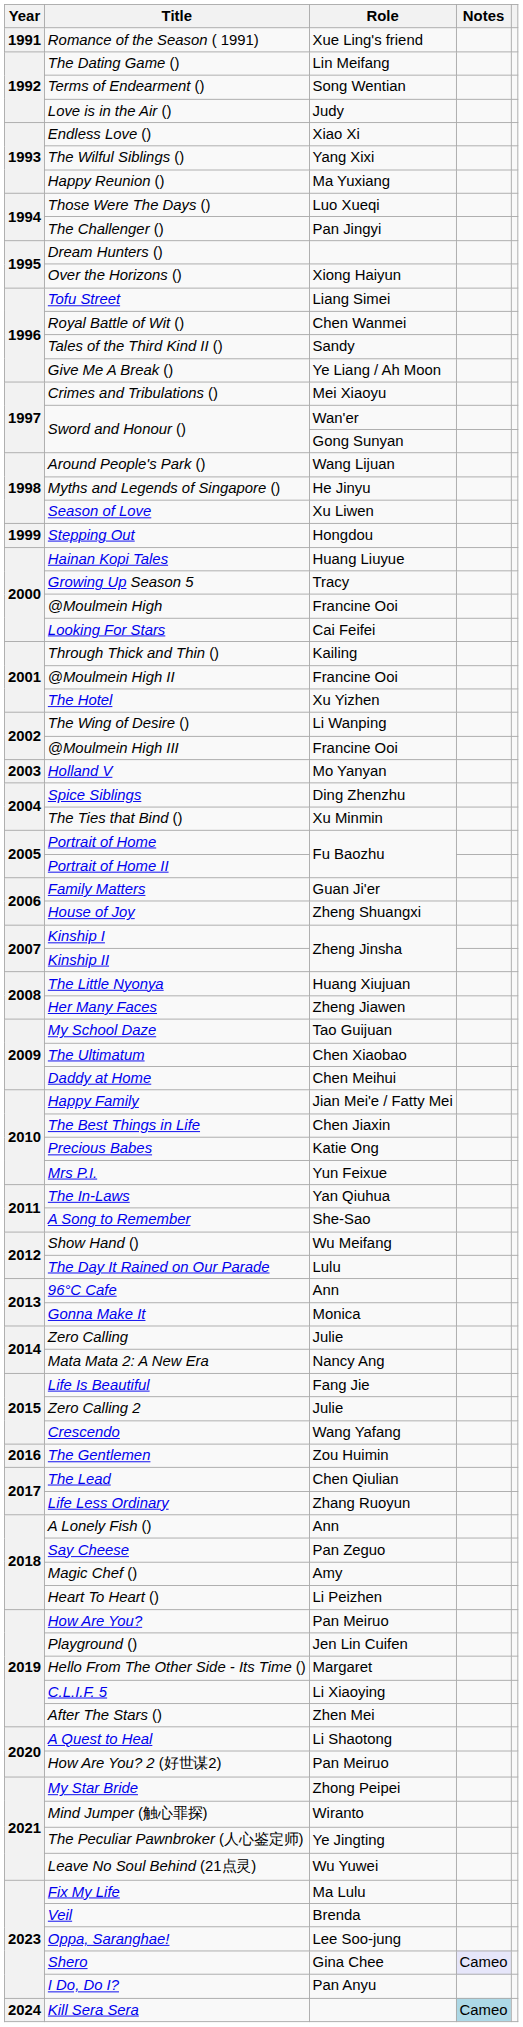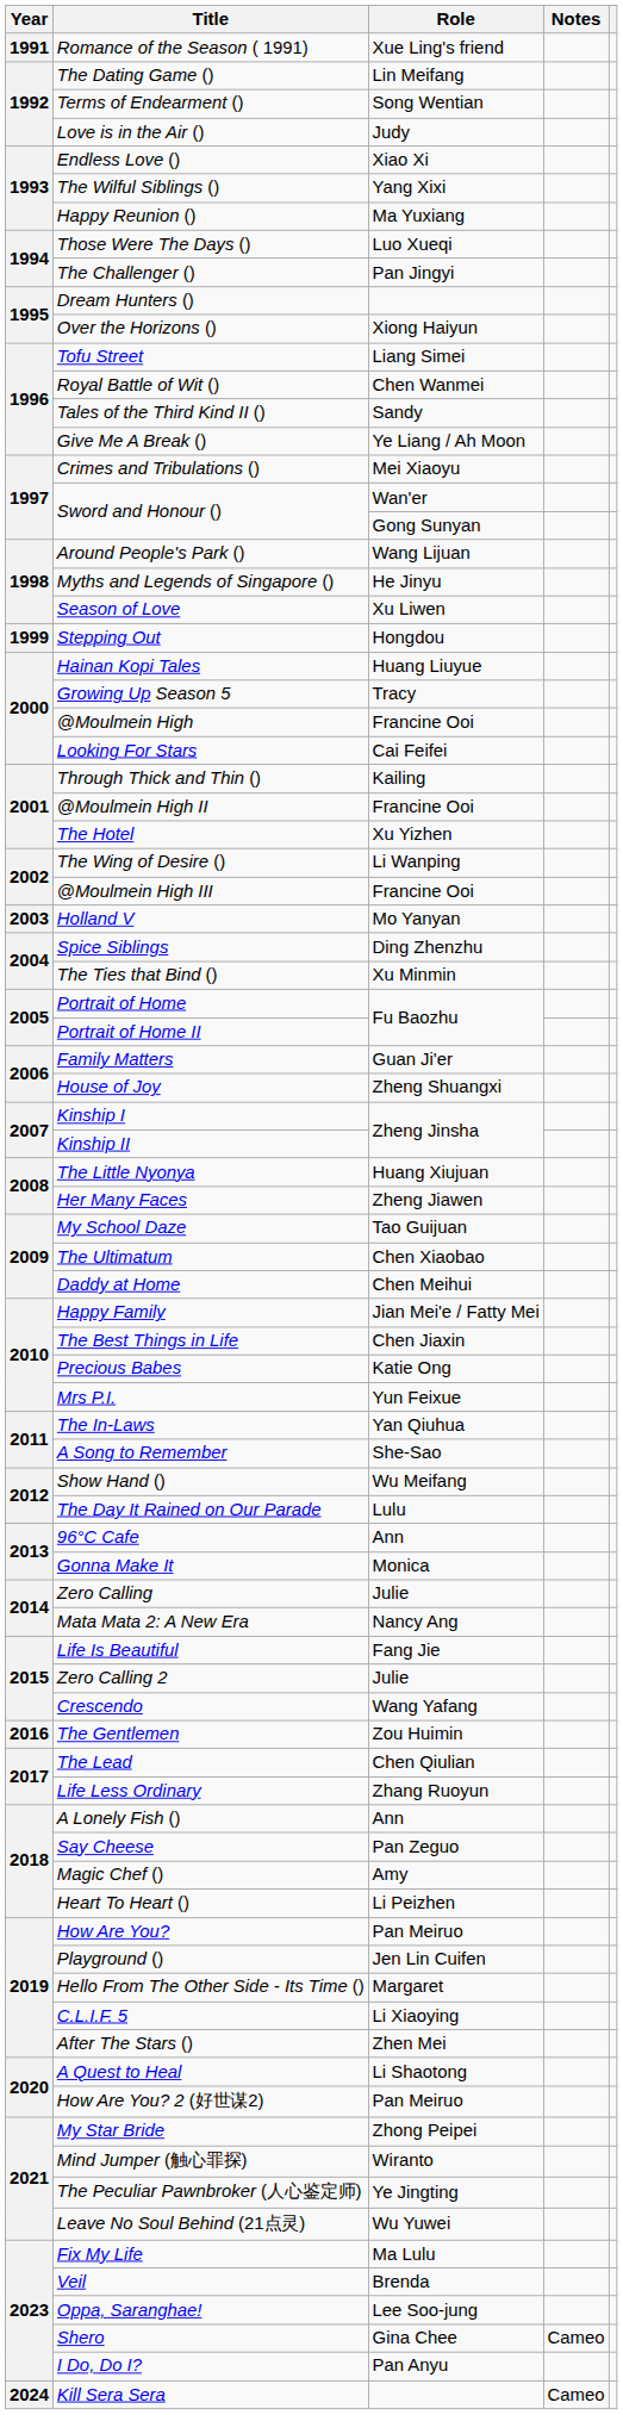Shero | Notes: lavender background -> no background
Kill Sera Sera | Notes: lightblue background -> no background
